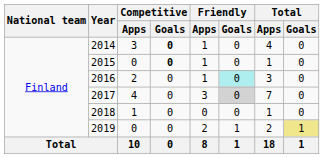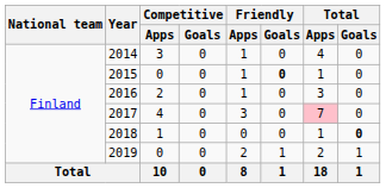2014 | Competitive / Goals: bold -> normal
2015 | Competitive / Goals: bold -> normal
2015 | Friendly / Goals: normal -> bold
2016 | Friendly / Goals: paleturquoise background -> no background
2017 | Friendly / Goals: lightgrey background -> no background
2017 | Total / Apps: no background -> pink background
2018 | Total / Goals: normal -> bold
2019 | Total / Goals: khaki background -> no background
